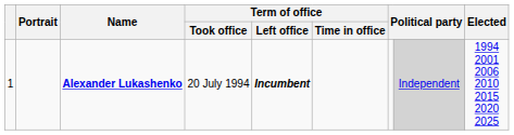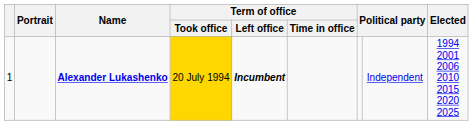Alexander Lukashenko | Term of office / Took office: no background -> gold background
Alexander Lukashenko | column 8: lightgrey background -> no background
